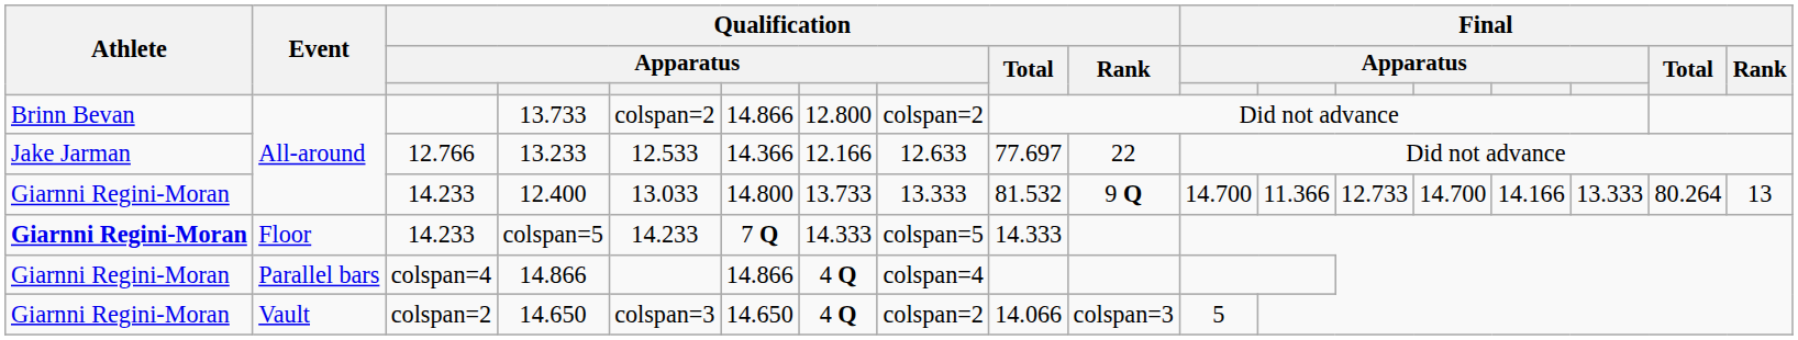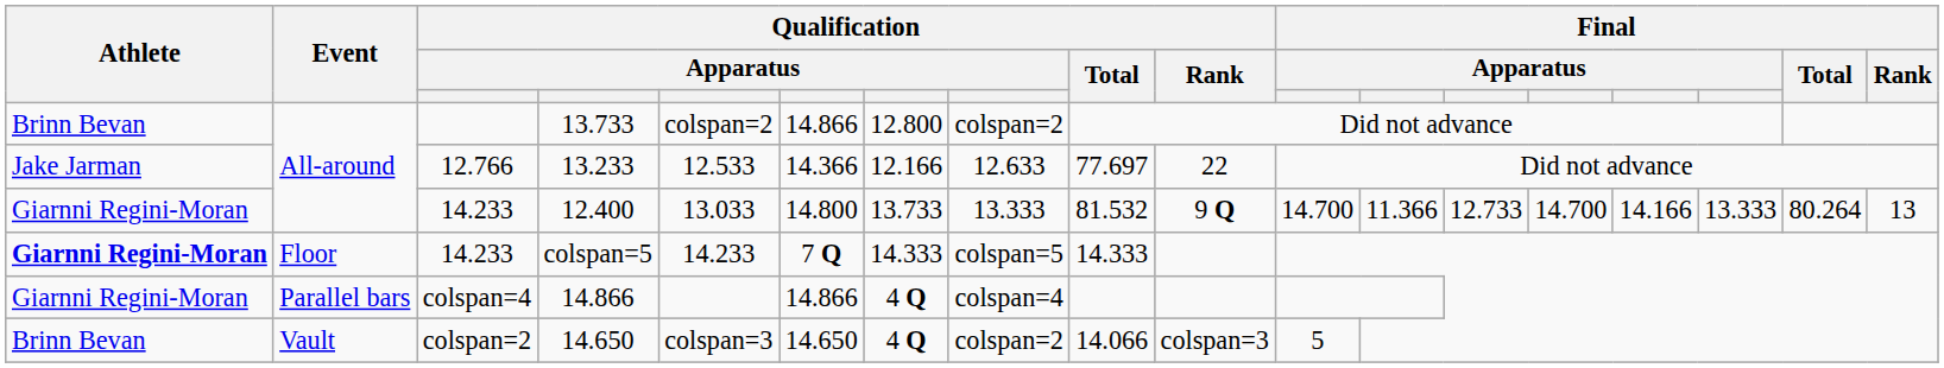row 9 | Athlete: Giarnni Regini-Moran -> Brinn Bevan
